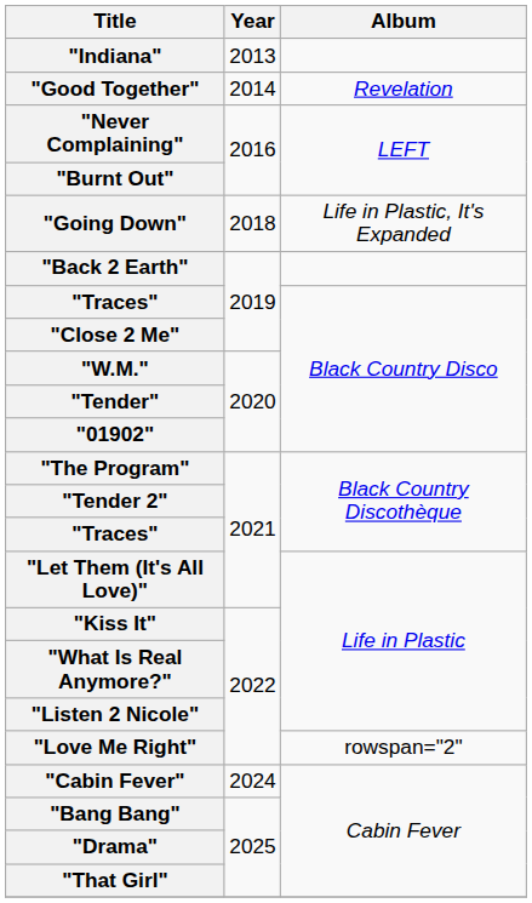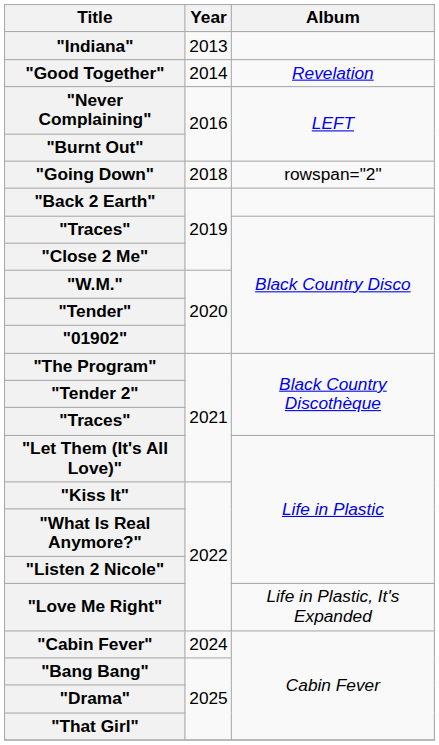"Going Down" | Album: Life in Plastic, It's Expanded -> rowspan="2"
"Love Me Right" | Album: rowspan="2" -> Life in Plastic, It's Expanded
